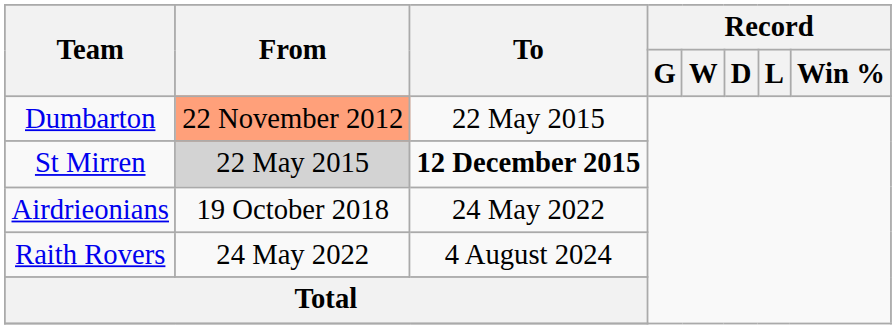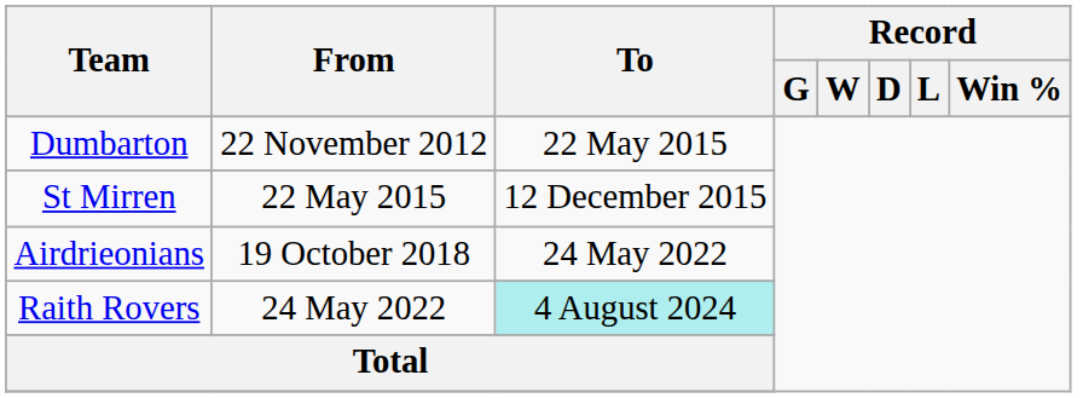Dumbarton | From: lightsalmon background -> no background
St Mirren | From: lightgrey background -> no background
St Mirren | To: bold -> normal
Raith Rovers | To: no background -> paleturquoise background
